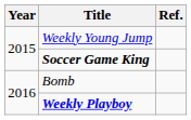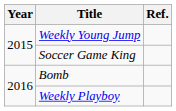Soccer Game King | Title: bold -> normal
Weekly Playboy | Title: bold -> normal
